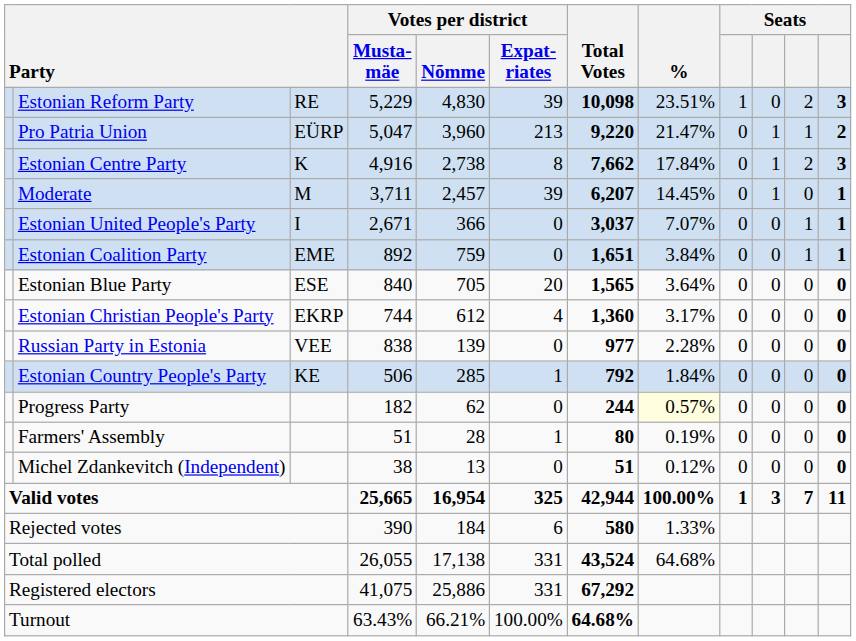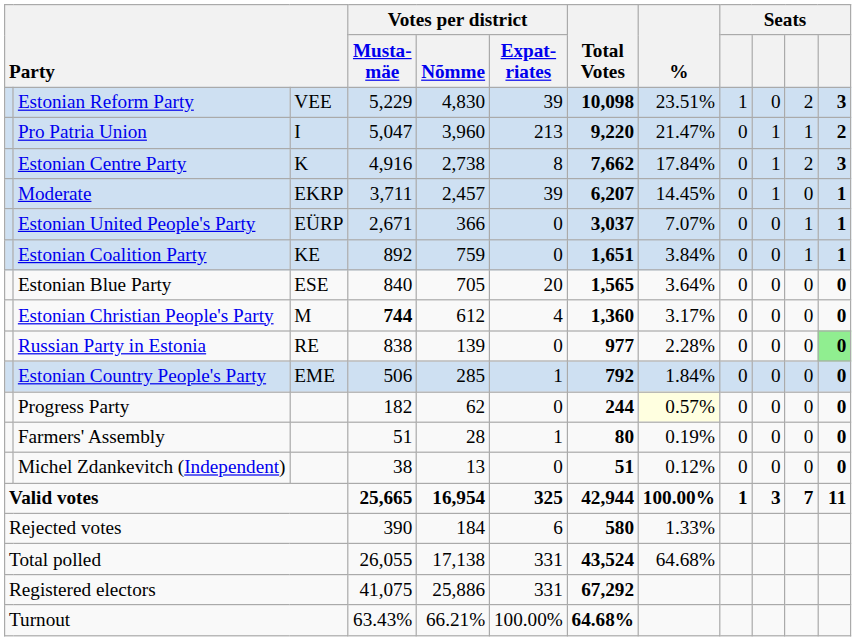Estonian Reform Party | column 3: RE -> VEE
Pro Patria Union | column 3: EÜRP -> I
Moderate | column 3: M -> EKRP
Estonian United People's Party | column 3: I -> EÜRP
Estonian Coalition Party | column 3: EME -> KE
Estonian Christian People's Party | column 3: EKRP -> M
Estonian Christian People's Party | Votes per district / Musta- mäe: normal -> bold
Russian Party in Estonia | column 3: VEE -> RE
Russian Party in Estonia | column 12: no background -> lightgreen background
Estonian Country People's Party | column 3: KE -> EME
